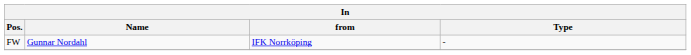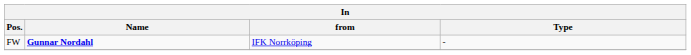FW | Name: normal -> bold
